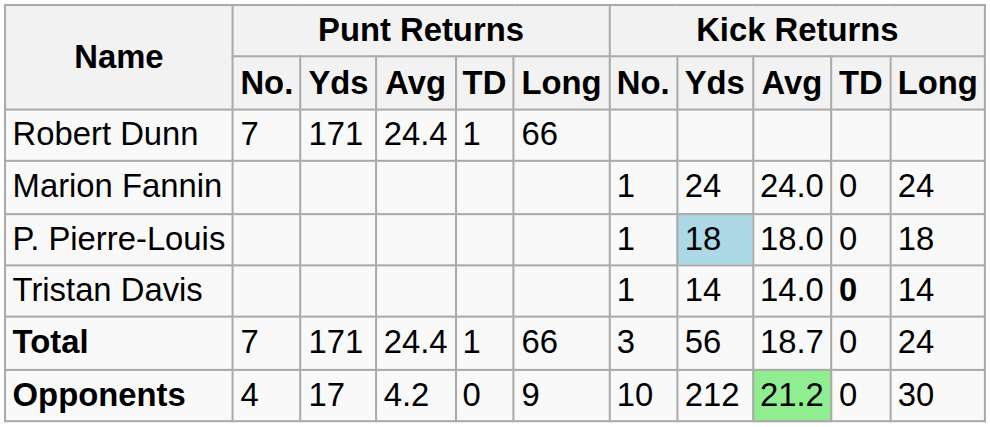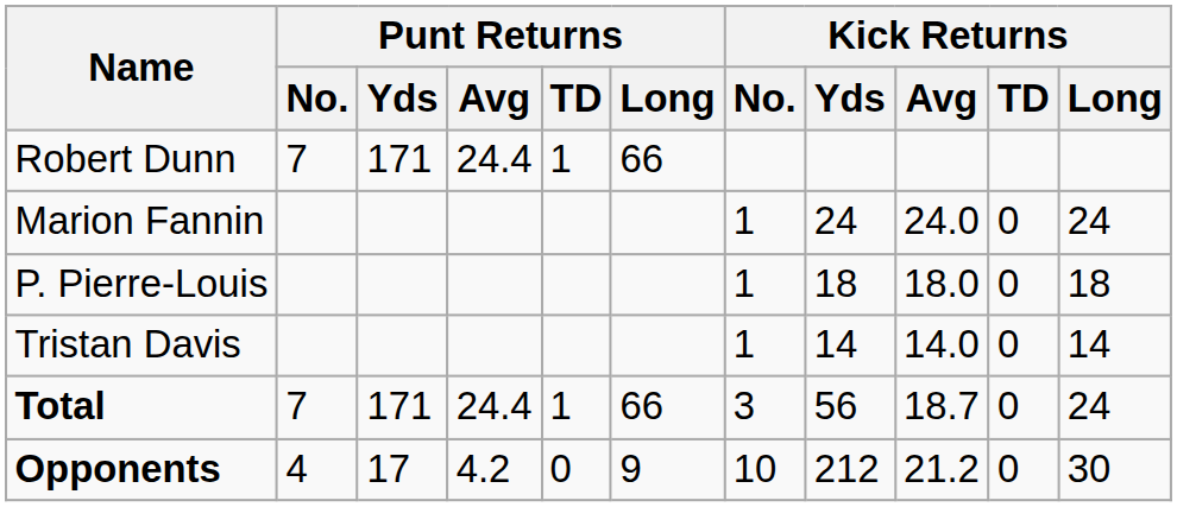P. Pierre-Louis | Kick Returns / Yds: lightblue background -> no background
Tristan Davis | Kick Returns / TD: bold -> normal
Opponents | Kick Returns / Avg: lightgreen background -> no background
